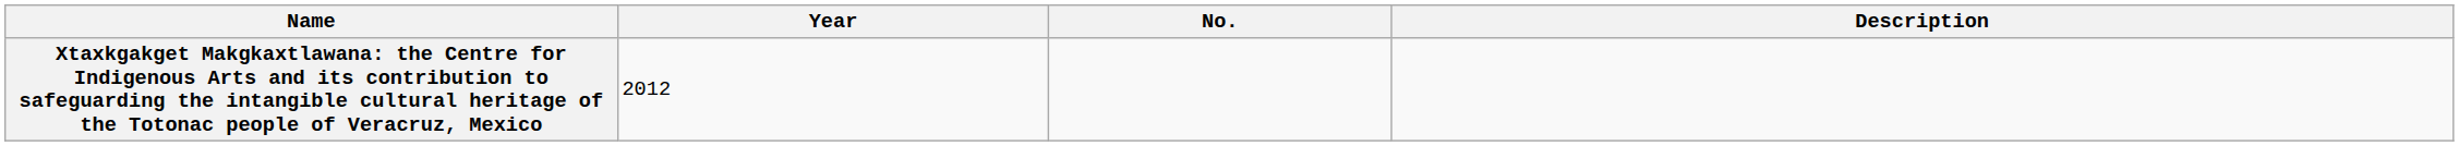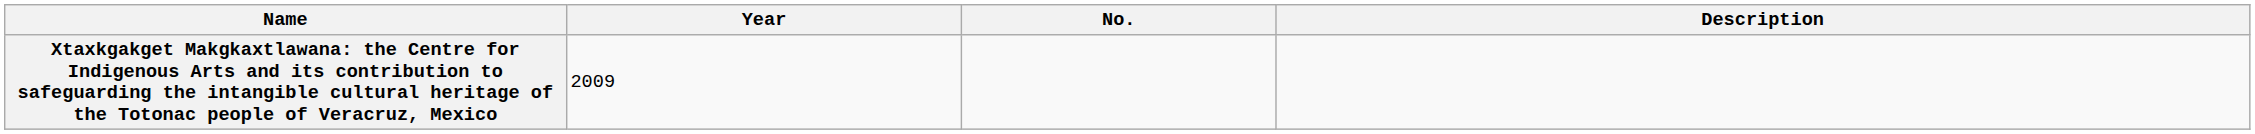row 2 | Year: 2012 -> 2009
